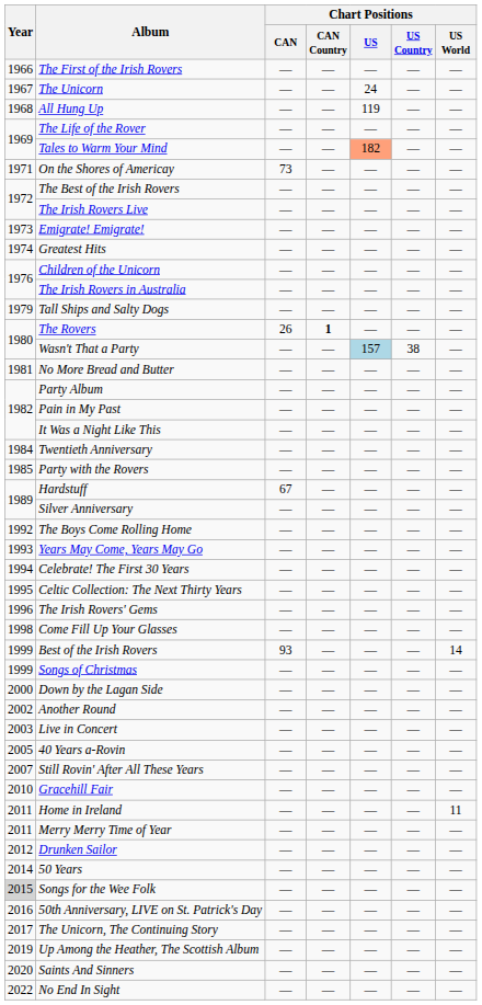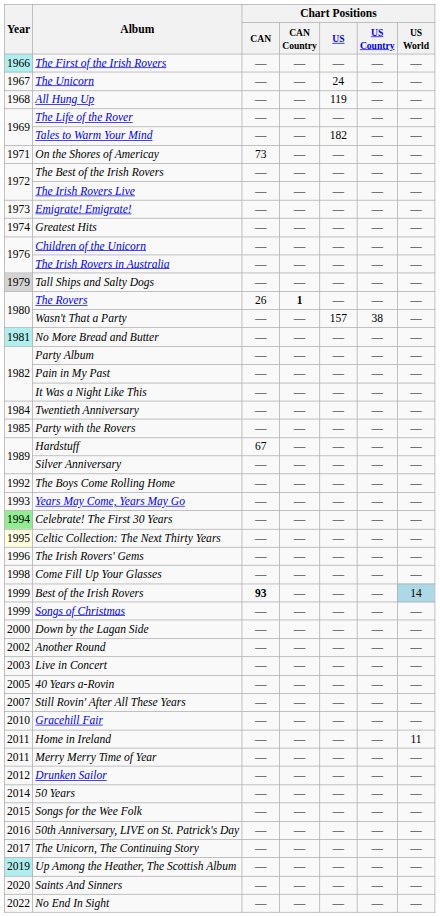The First of the Irish Rovers | Year: no background -> paleturquoise background
Tales to Warm Your Mind | Chart Positions / US: lightsalmon background -> no background
Tall Ships and Salty Dogs | Year: no background -> lightgrey background
Wasn't That a Party | Chart Positions / US: lightblue background -> no background
No More Bread and Butter | Year: no background -> paleturquoise background
Celebrate! The First 30 Years | Year: no background -> lightgreen background
Celtic Collection: The Next Thirty Years | Year: no background -> lightyellow background
Best of the Irish Rovers | Chart Positions / CAN: normal -> bold
Best of the Irish Rovers | Chart Positions / US World: no background -> lightblue background
Songs for the Wee Folk | Year: lightgrey background -> no background
Up Among the Heather, The Scottish Album | Year: no background -> paleturquoise background
